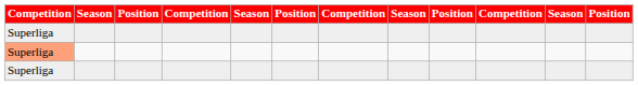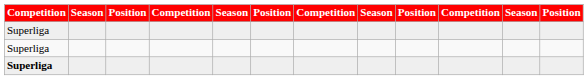row 3 | column 1: lightsalmon background -> no background
row 4 | column 1: normal -> bold
